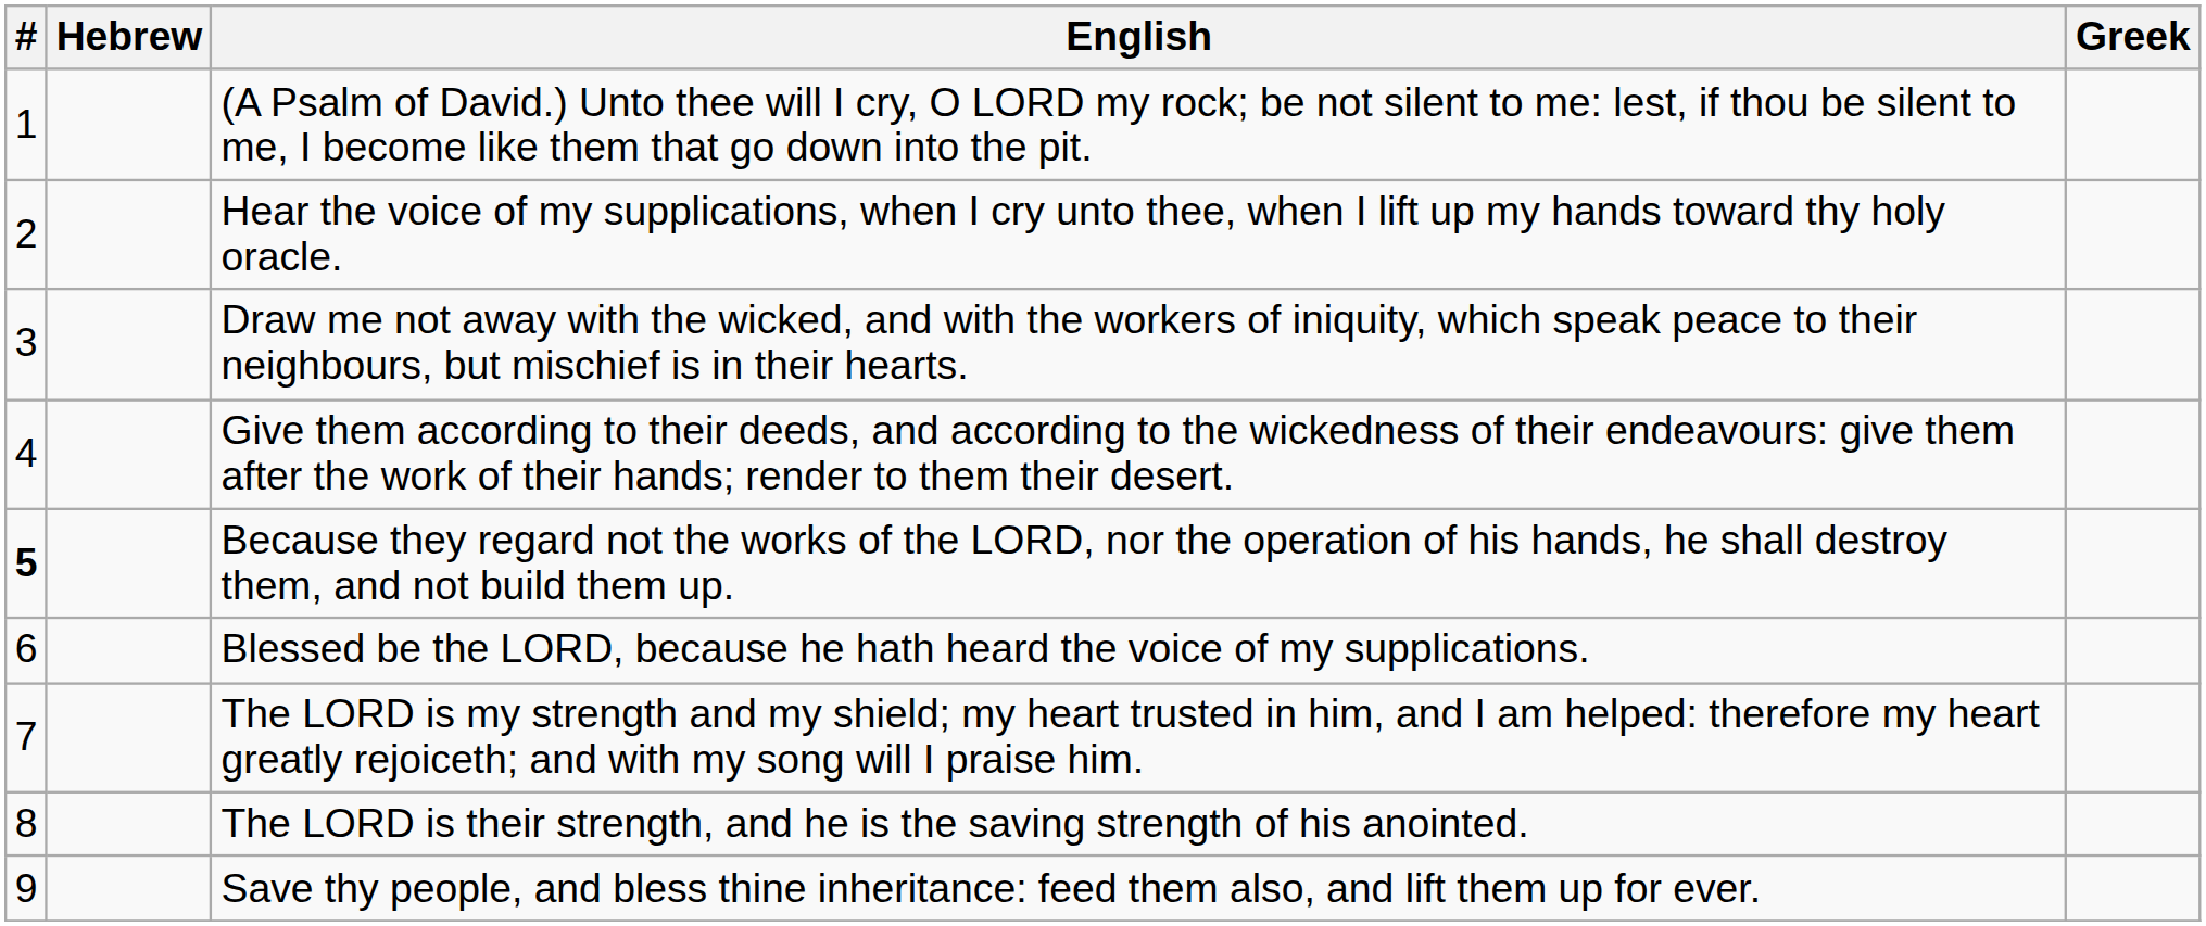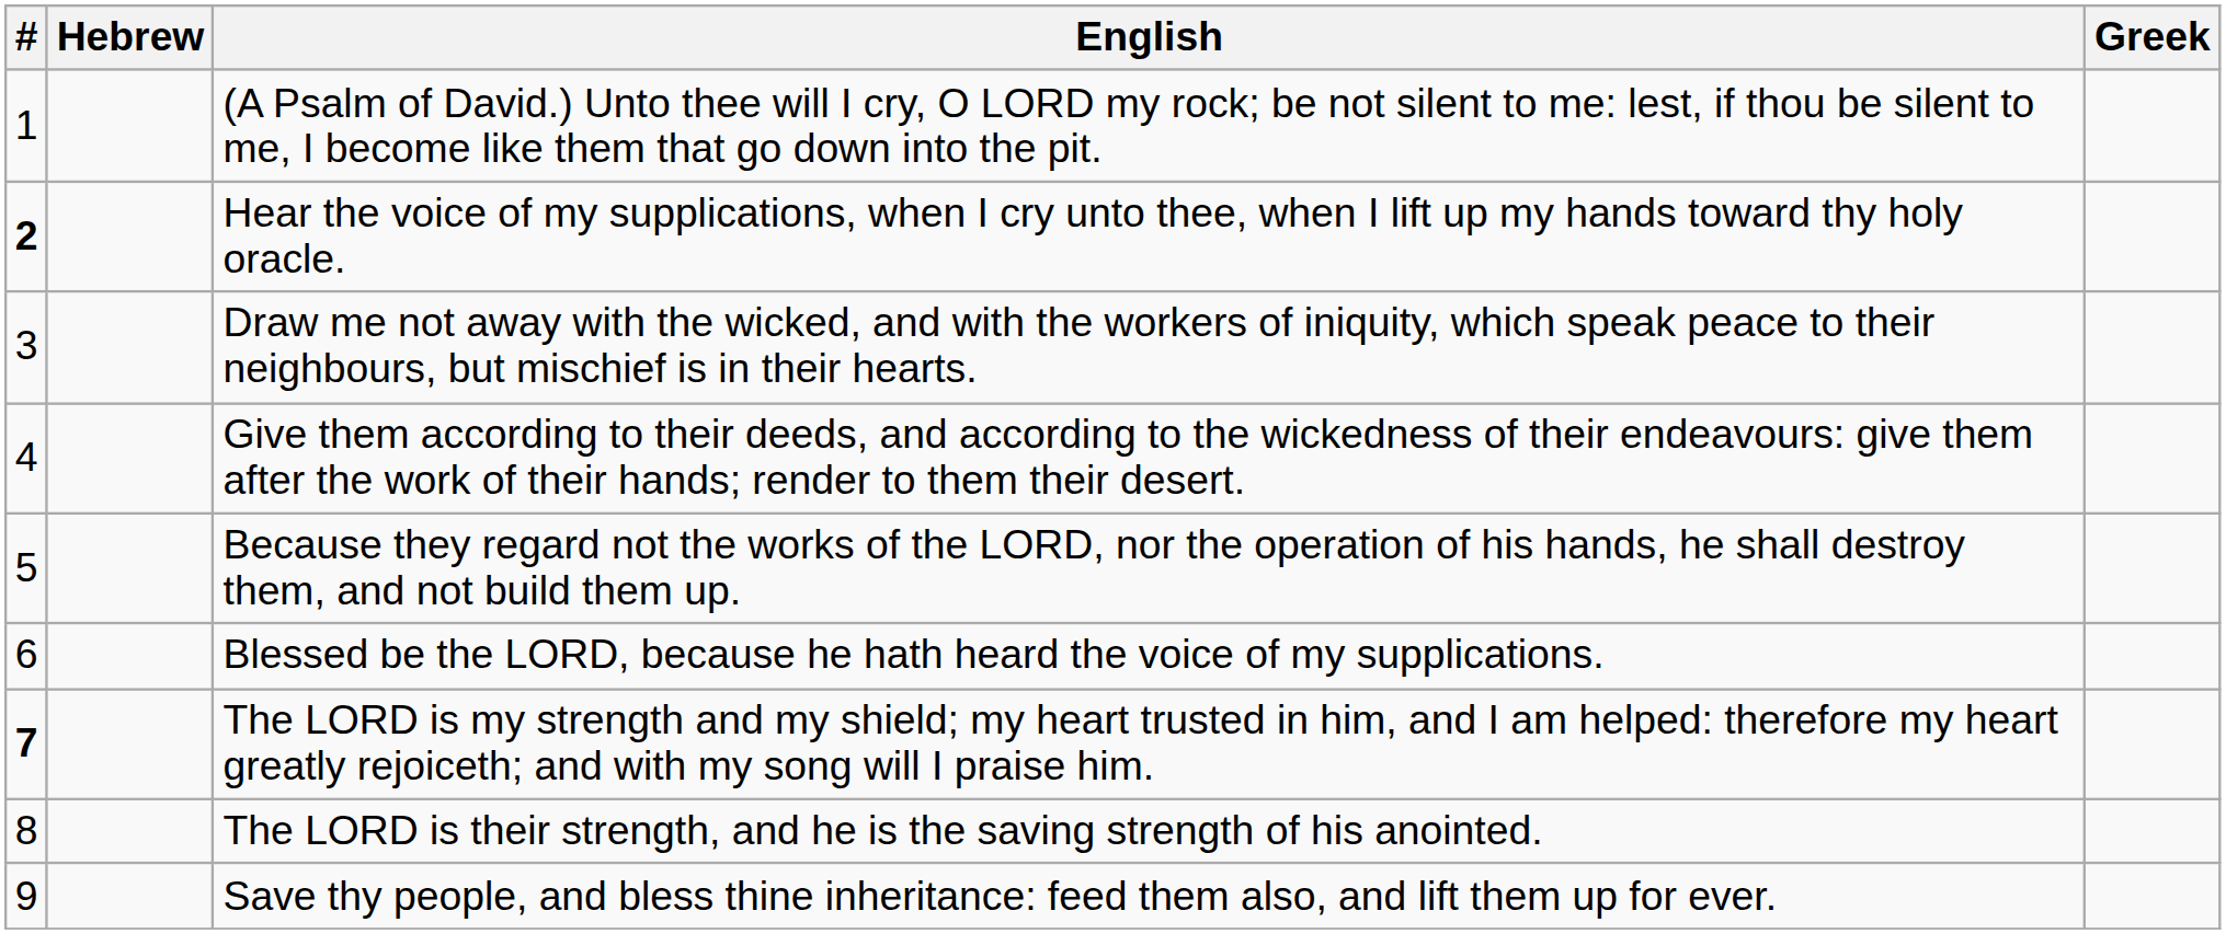row 3 | #: normal -> bold
row 6 | #: bold -> normal
row 8 | #: normal -> bold
